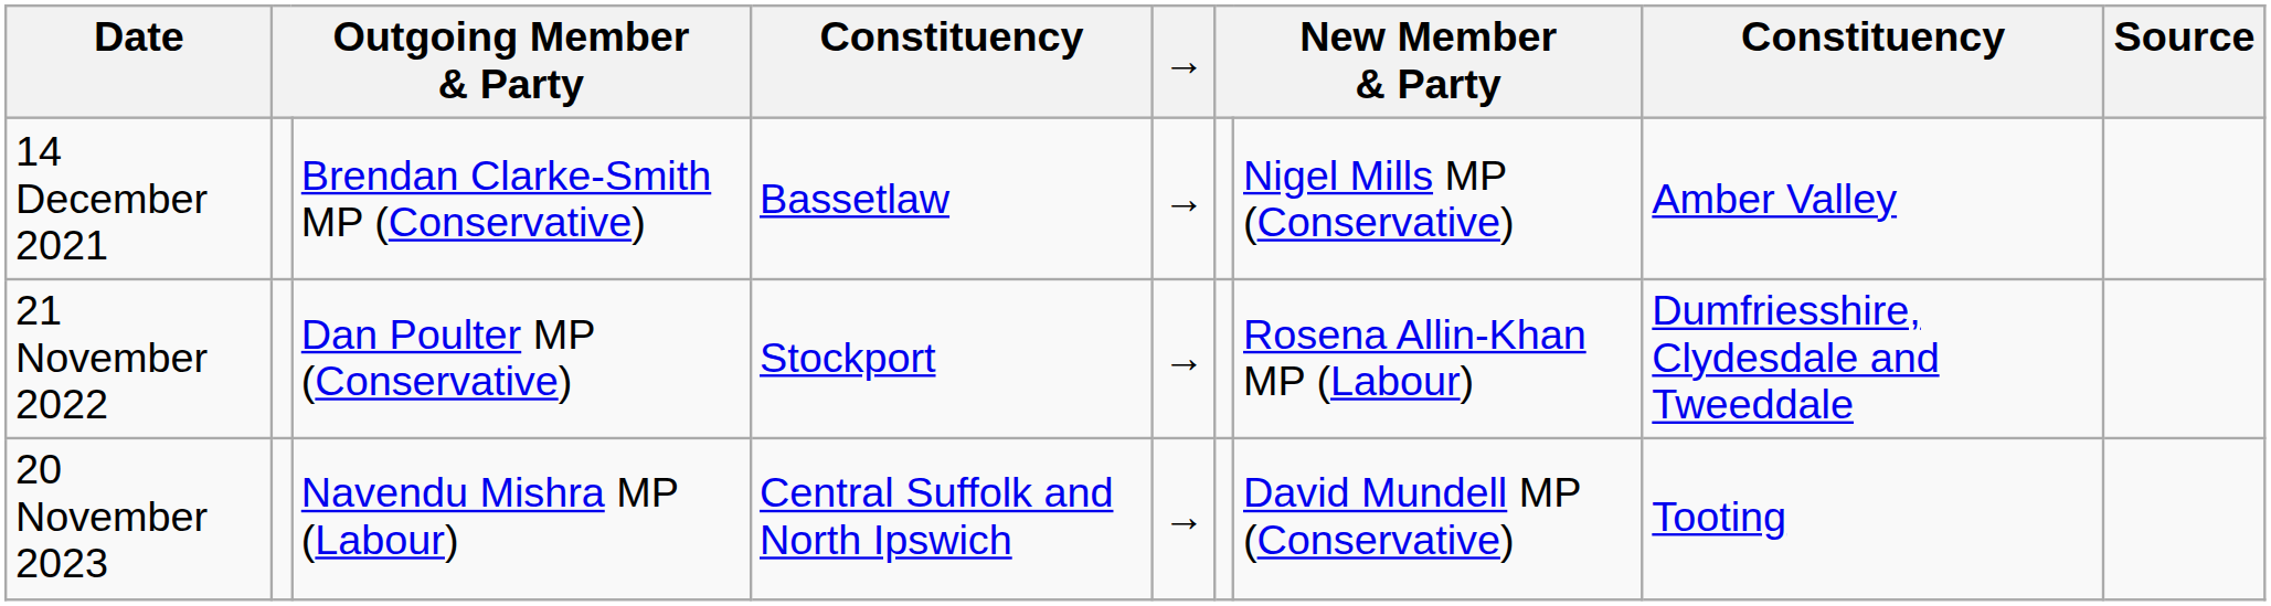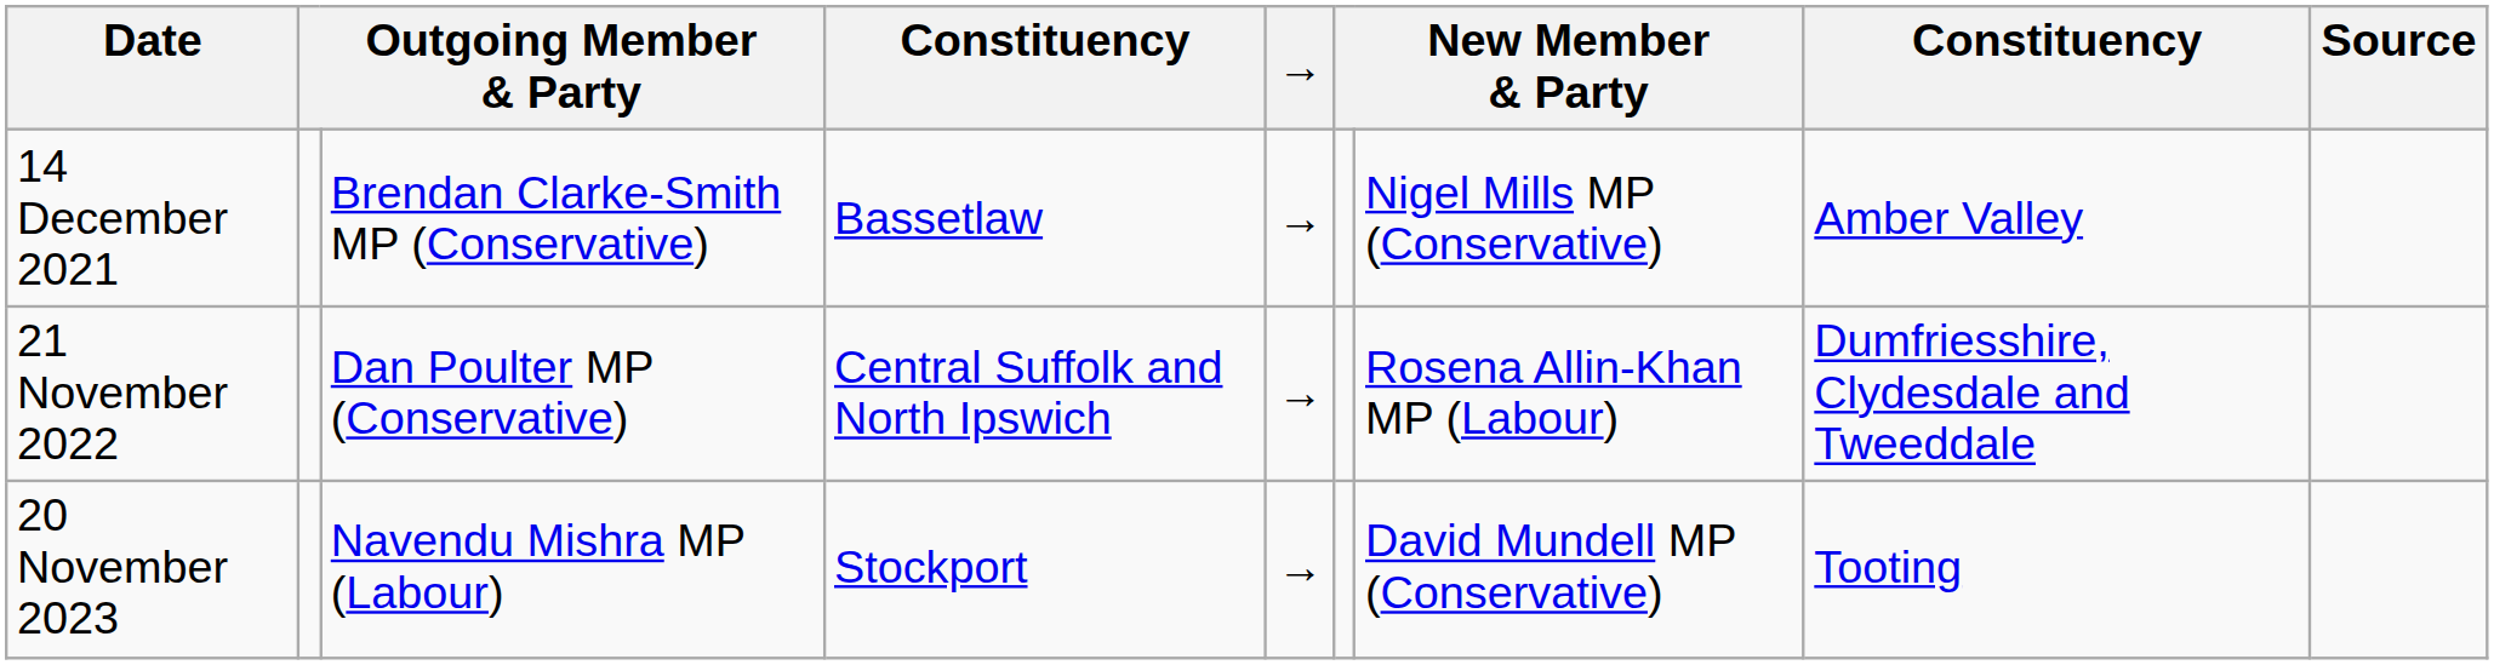21 November 2022 | column 4: Stockport -> Central Suffolk and North Ipswich
20 November 2023 | column 4: Central Suffolk and North Ipswich -> Stockport
